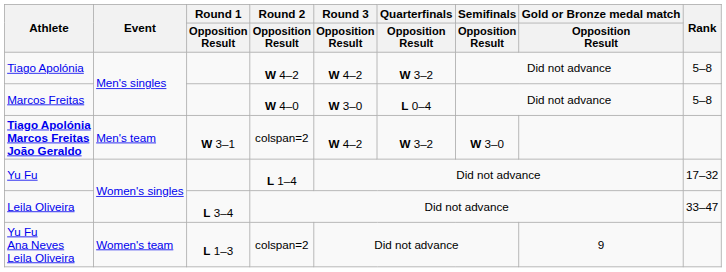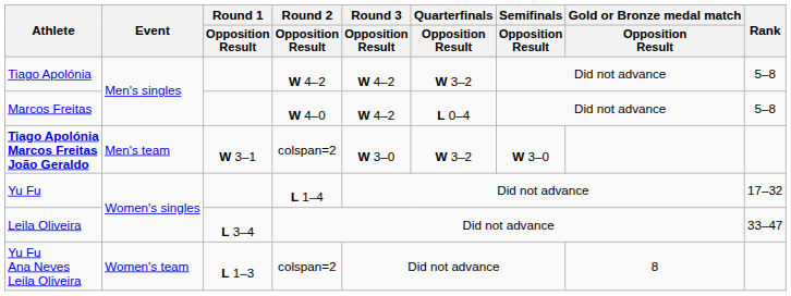Marcos Freitas | Round 3 / Opposition Result: W 3–0 -> W 4–2
Tiago Apolónia Marcos Freitas João Geraldo | Round 3 / Opposition Result: W 4–2 -> W 3–0
Yu Fu Ana Neves Leila Oliveira | Gold or Bronze medal match / Opposition Result: 9 -> 8
